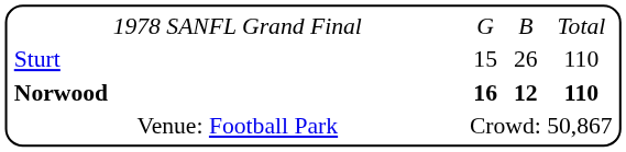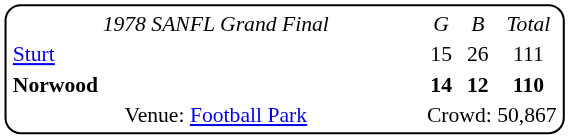Sturt | column 4: 110 -> 111
Norwood | column 2: 16 -> 14
